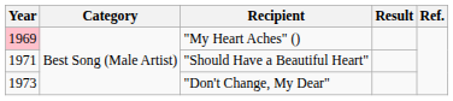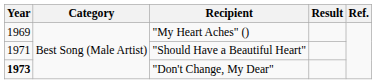"My Heart Aches" () | Year: pink background -> no background
"Don't Change, My Dear" | Year: normal -> bold
